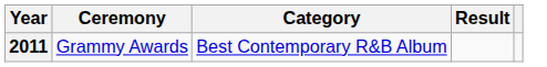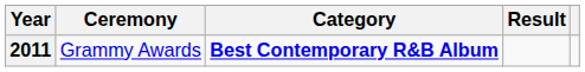2011 | Category: normal -> bold
